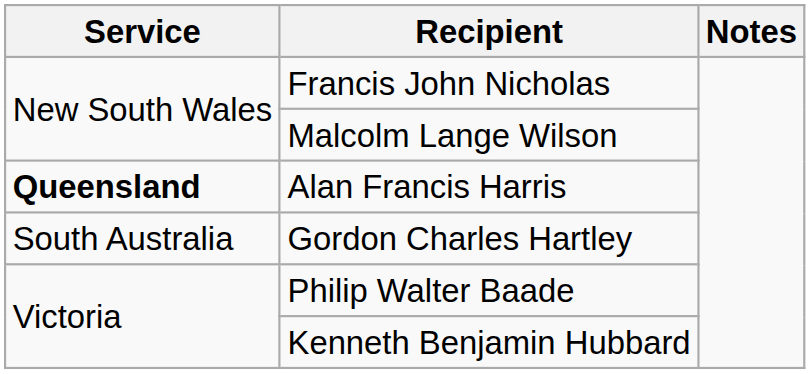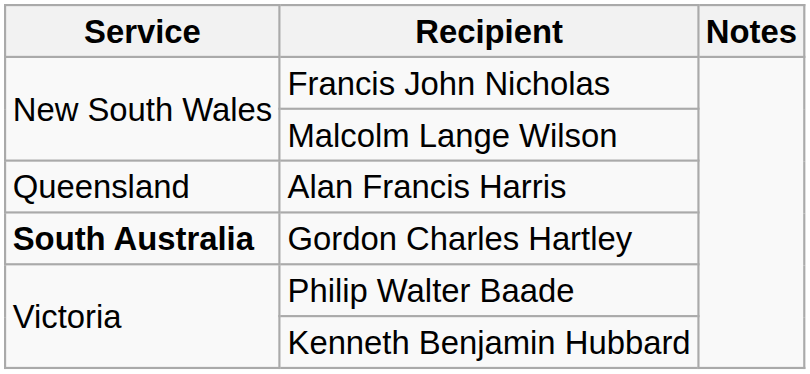Alan Francis Harris | Service: bold -> normal
Gordon Charles Hartley | Service: normal -> bold
